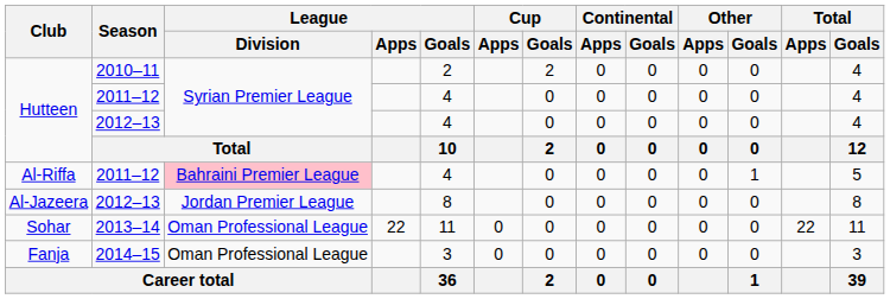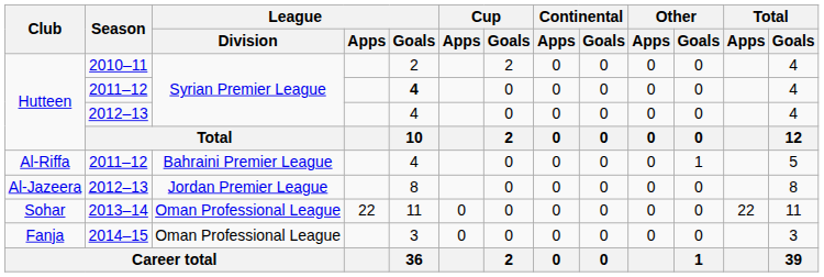Hutteen / 2011–12 | League / Goals: normal -> bold
Al-Riffa | League / Division: pink background -> no background
